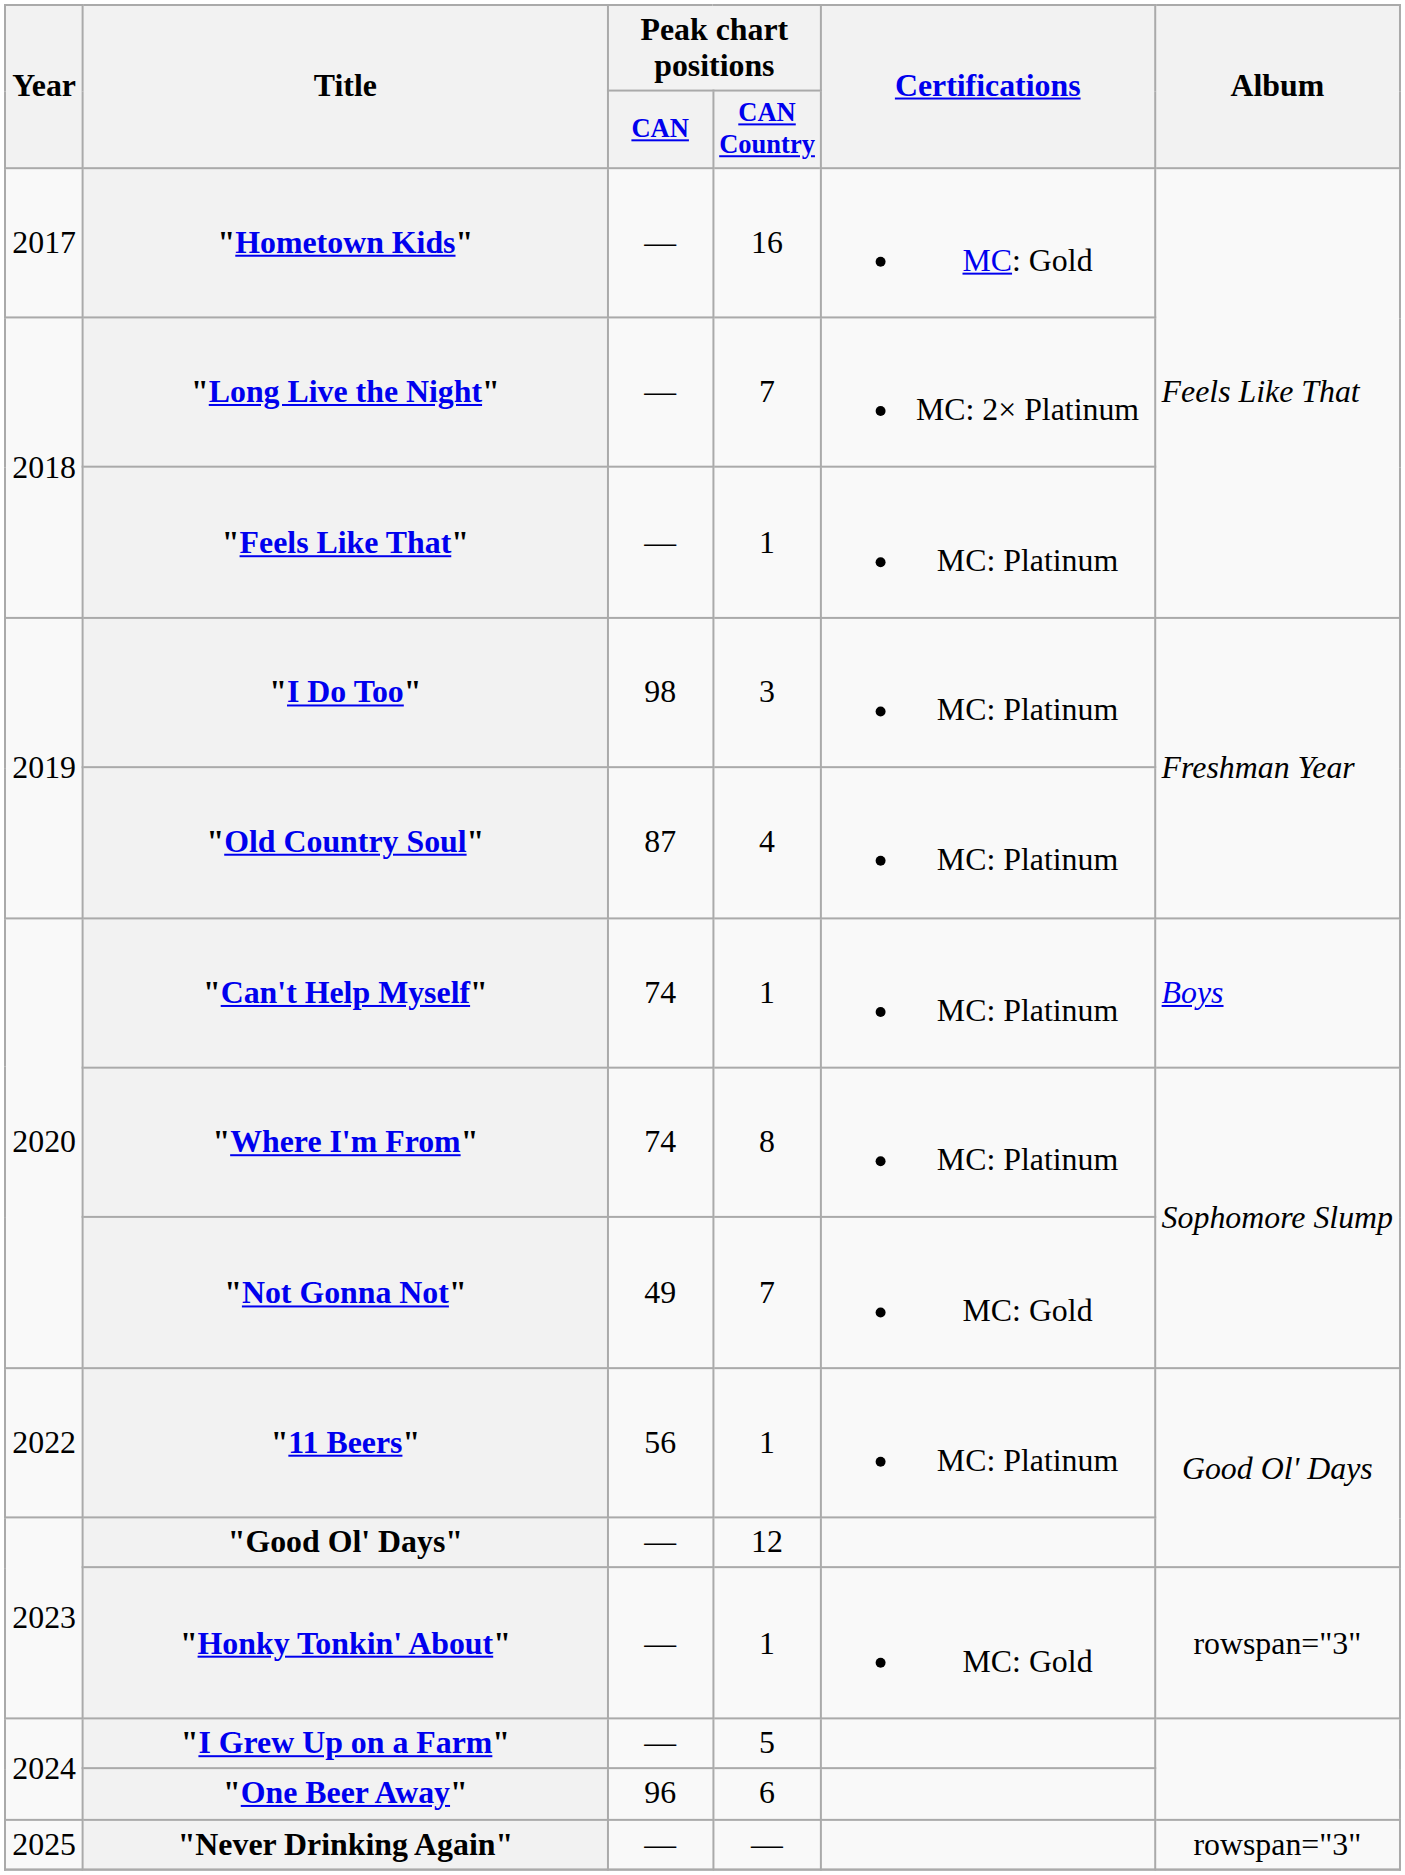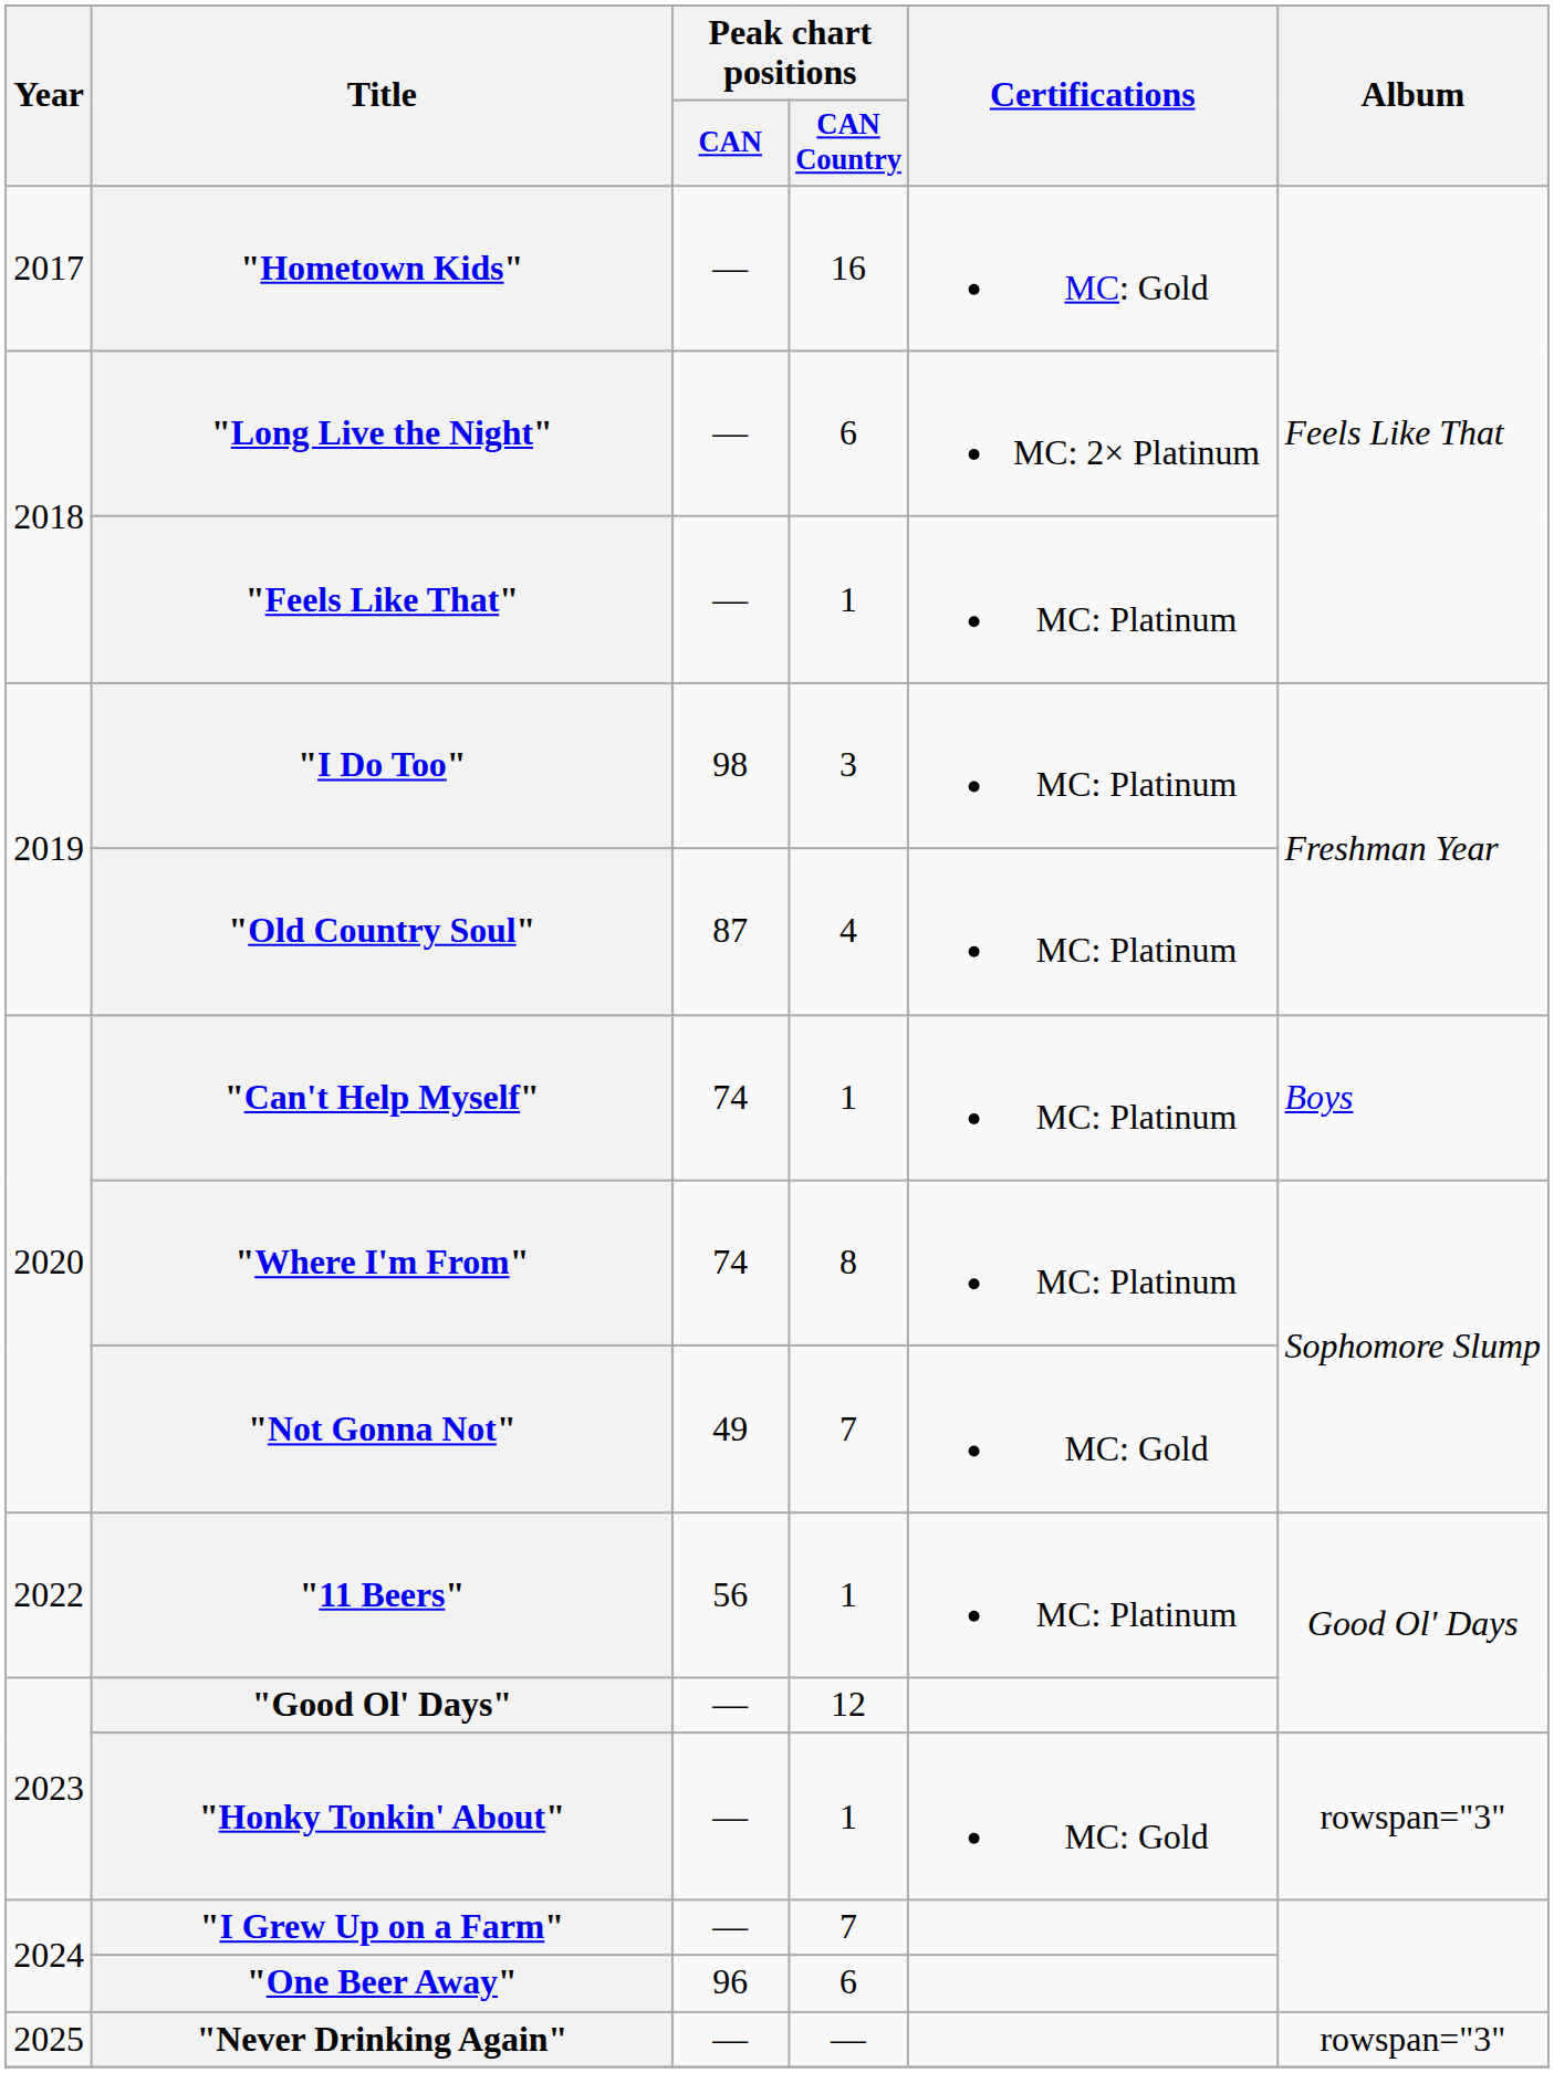"Long Live the Night" | Peak chart positions / CAN Country: 7 -> 6
"I Grew Up on a Farm" | Peak chart positions / CAN Country: 5 -> 7
